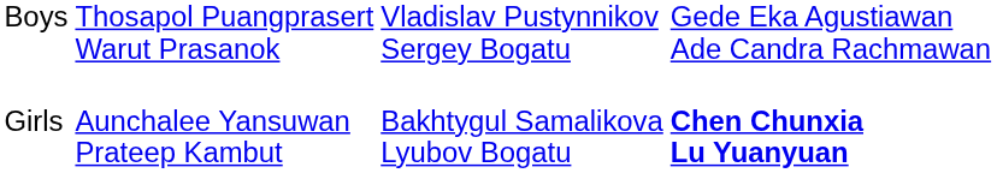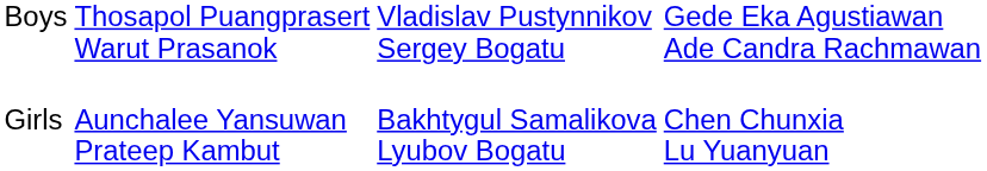Girls | column 4: bold -> normal
